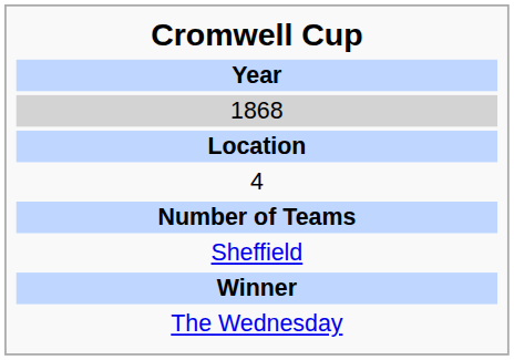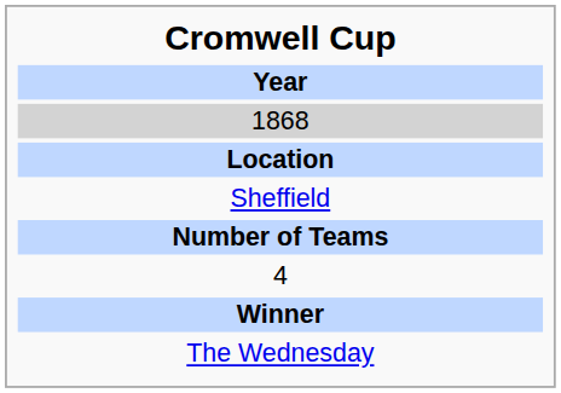row 5 | column 1: 4 -> Sheffield
row 7 | column 1: Sheffield -> 4
